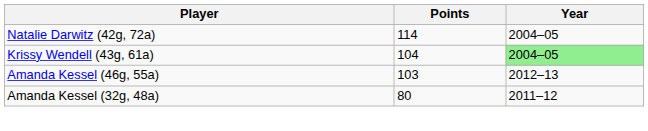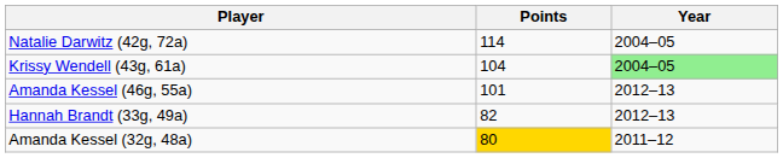Amanda Kessel (46g, 55a) | Points: 103 -> 101
+ row: Hannah Brandt (33g, 49a) | 82 | 2012–13
Amanda Kessel (32g, 48a) | Points: no background -> gold background
